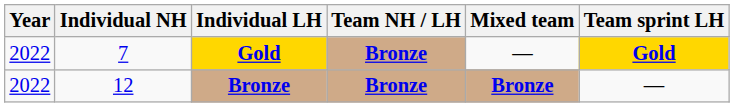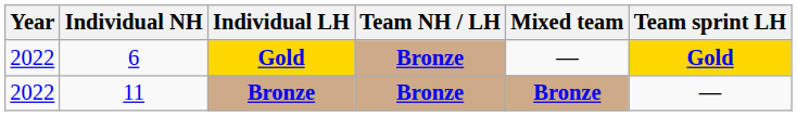row 2 | Individual NH: 7 -> 6
row 3 | Individual NH: 12 -> 11
